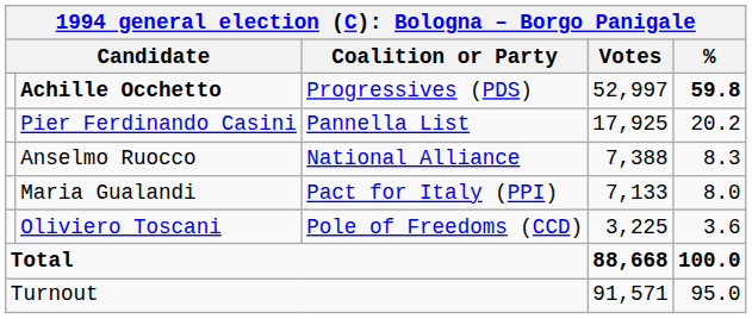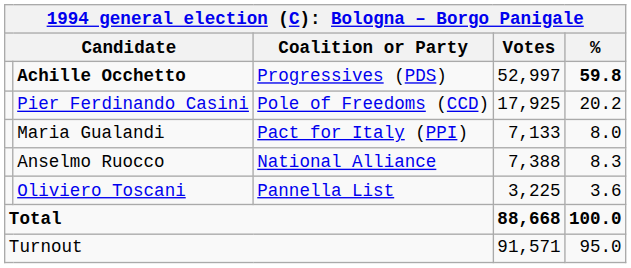Pier Ferdinando Casini | Coalition or Party: Pannella List -> Pole of Freedoms (CCD)
rows swapped: Anselmo Ruocco <-> Maria Gualandi
Oliviero Toscani | Coalition or Party: Pole of Freedoms (CCD) -> Pannella List
